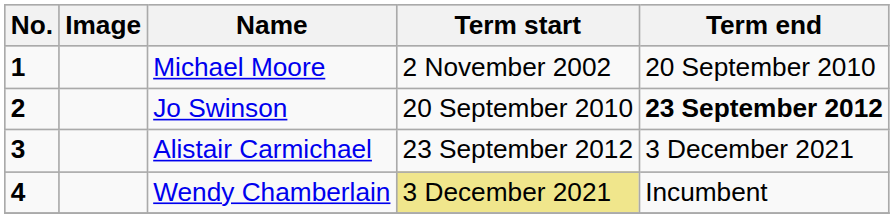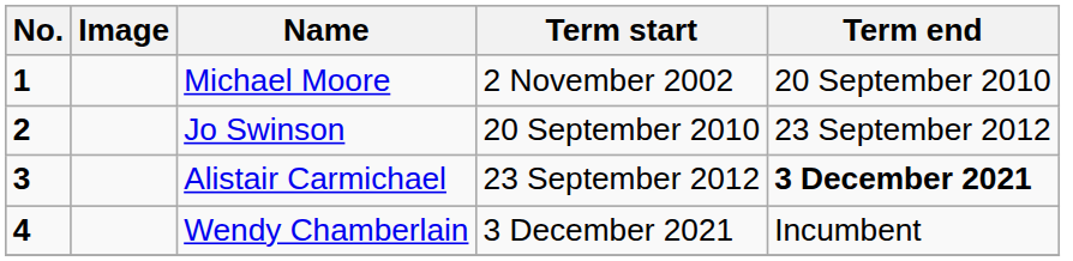Jo Swinson | Term end: bold -> normal
Alistair Carmichael | Term end: normal -> bold
Wendy Chamberlain | Term start: khaki background -> no background
